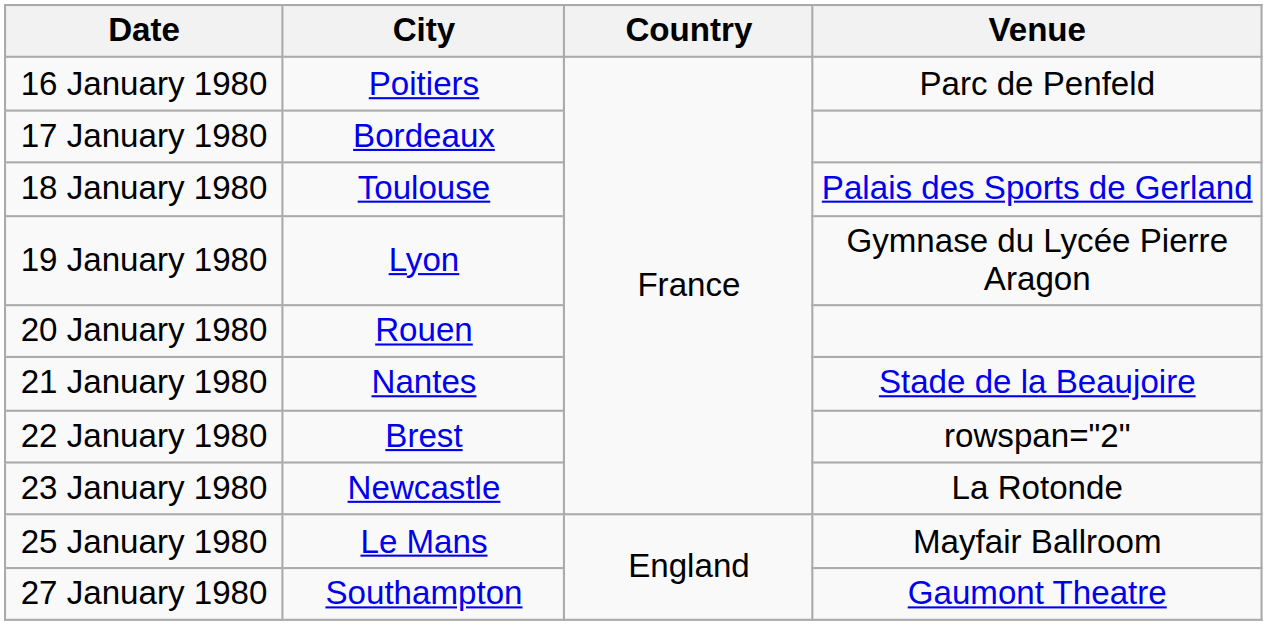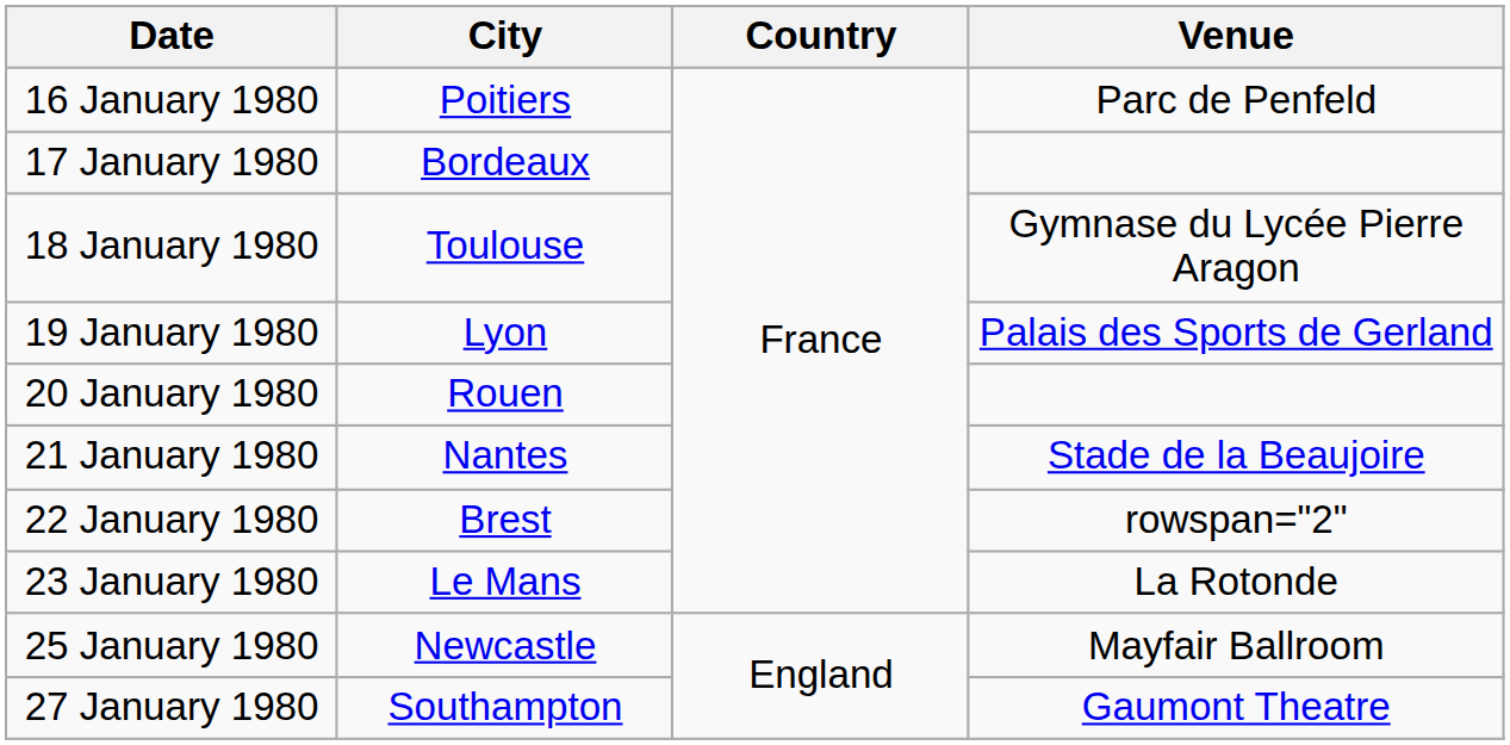18 January 1980 | Venue: Palais des Sports de Gerland -> Gymnase du Lycée Pierre Aragon
19 January 1980 | Venue: Gymnase du Lycée Pierre Aragon -> Palais des Sports de Gerland
23 January 1980 | City: Newcastle -> Le Mans
25 January 1980 | City: Le Mans -> Newcastle
